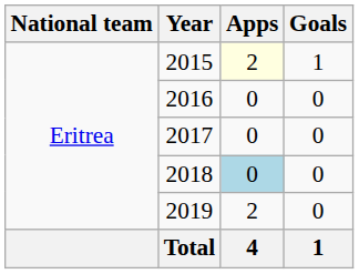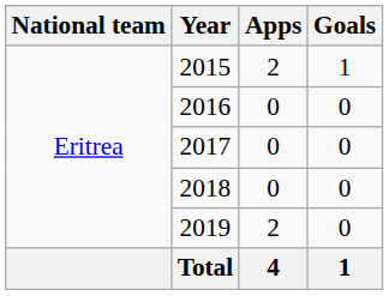2015 | Apps: lightyellow background -> no background
2018 | Apps: lightblue background -> no background
